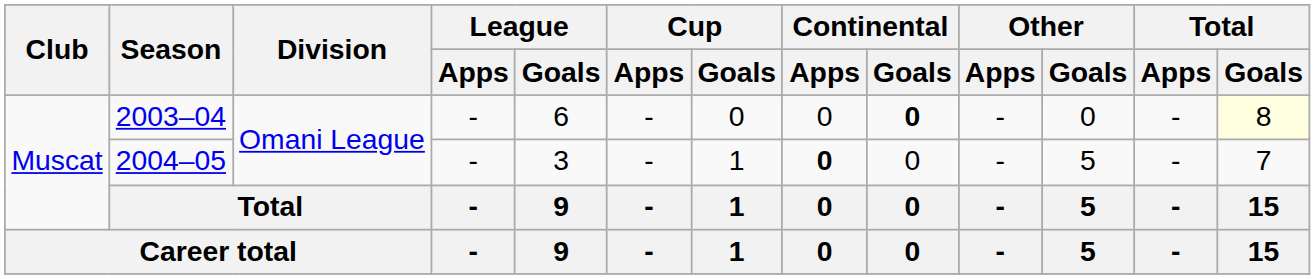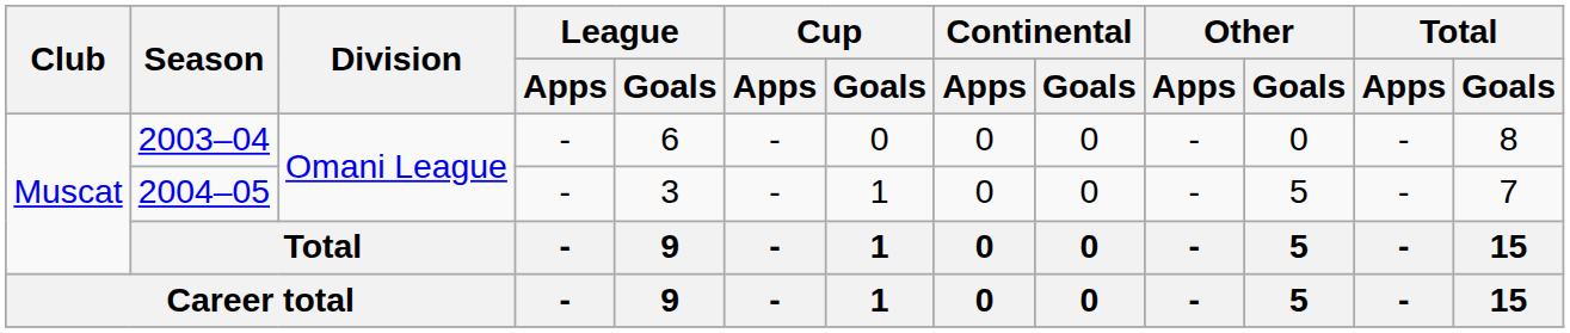2003–04 | Continental / Goals: bold -> normal
2003–04 | Total / Goals: lightyellow background -> no background
2004–05 | Continental / Apps: bold -> normal
